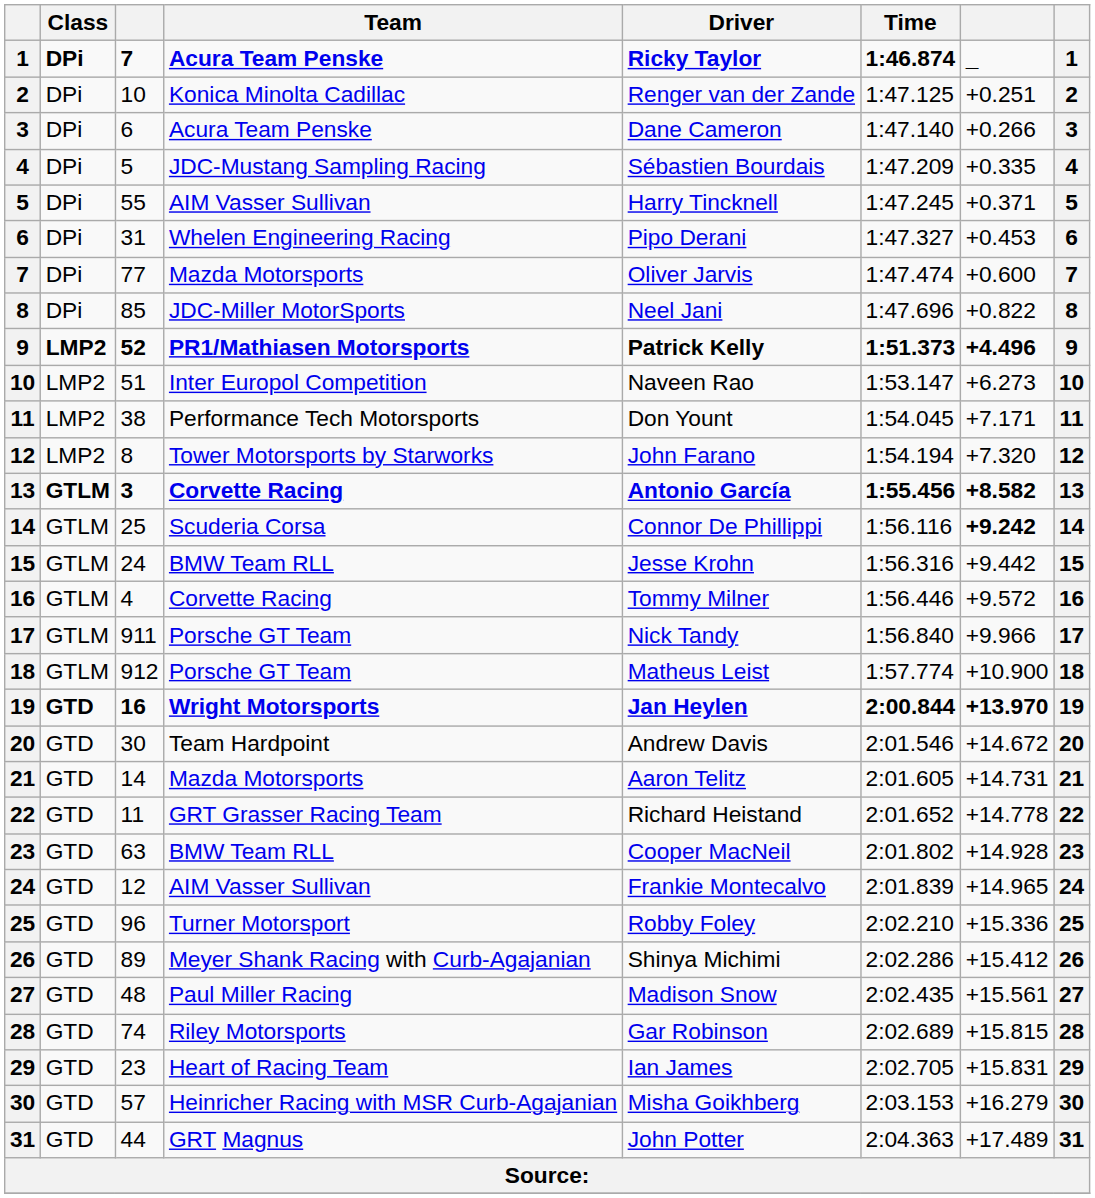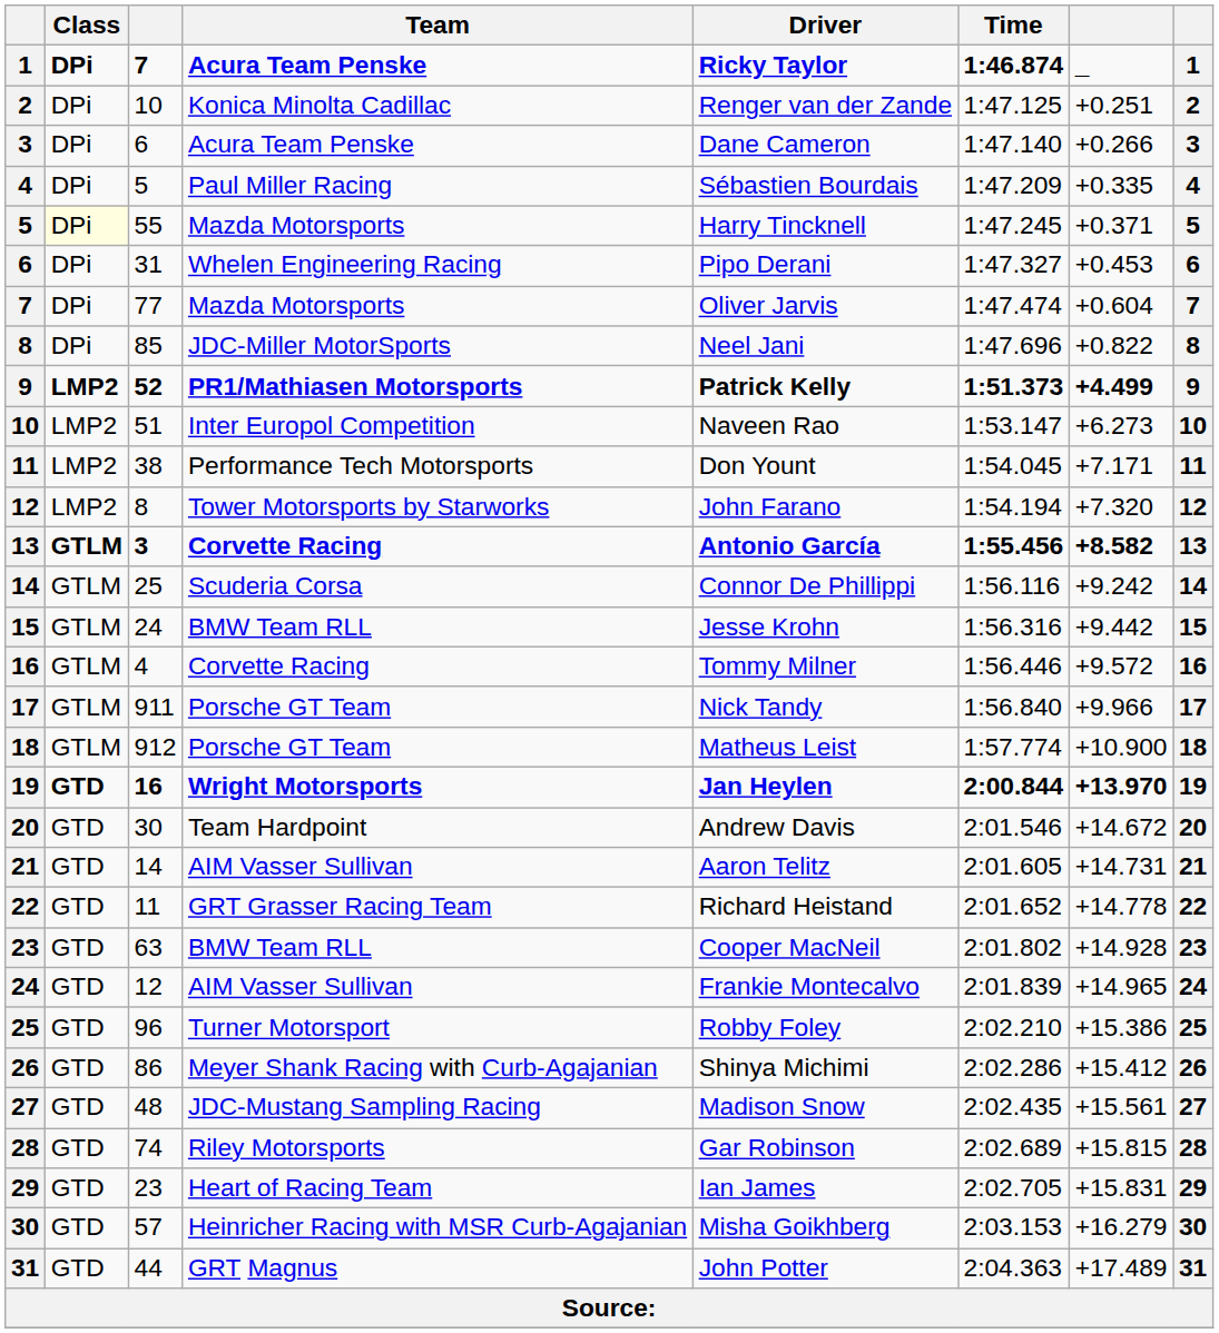row 5 | Team: JDC-Mustang Sampling Racing -> Paul Miller Racing
row 6 | Class: no background -> lightyellow background
row 6 | Team: AIM Vasser Sullivan -> Mazda Motorsports
row 8 | column 7: +0.600 -> +0.604
row 10 | column 7: +4.496 -> +4.499
row 15 | column 7: bold -> normal
row 22 | Team: Mazda Motorsports -> AIM Vasser Sullivan
row 26 | column 7: +15.336 -> +15.386
row 27 | column 3: 89 -> 86
row 28 | Team: Paul Miller Racing -> JDC-Mustang Sampling Racing
